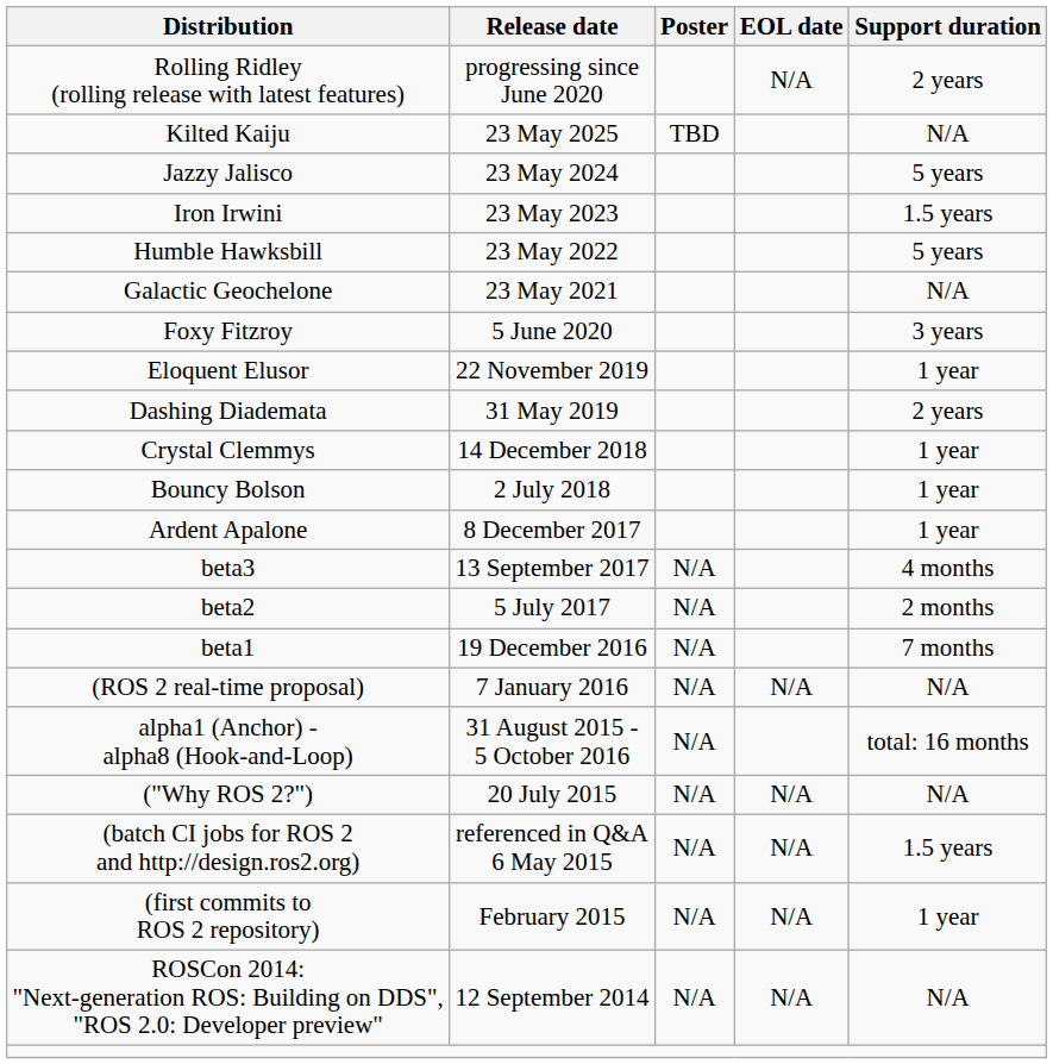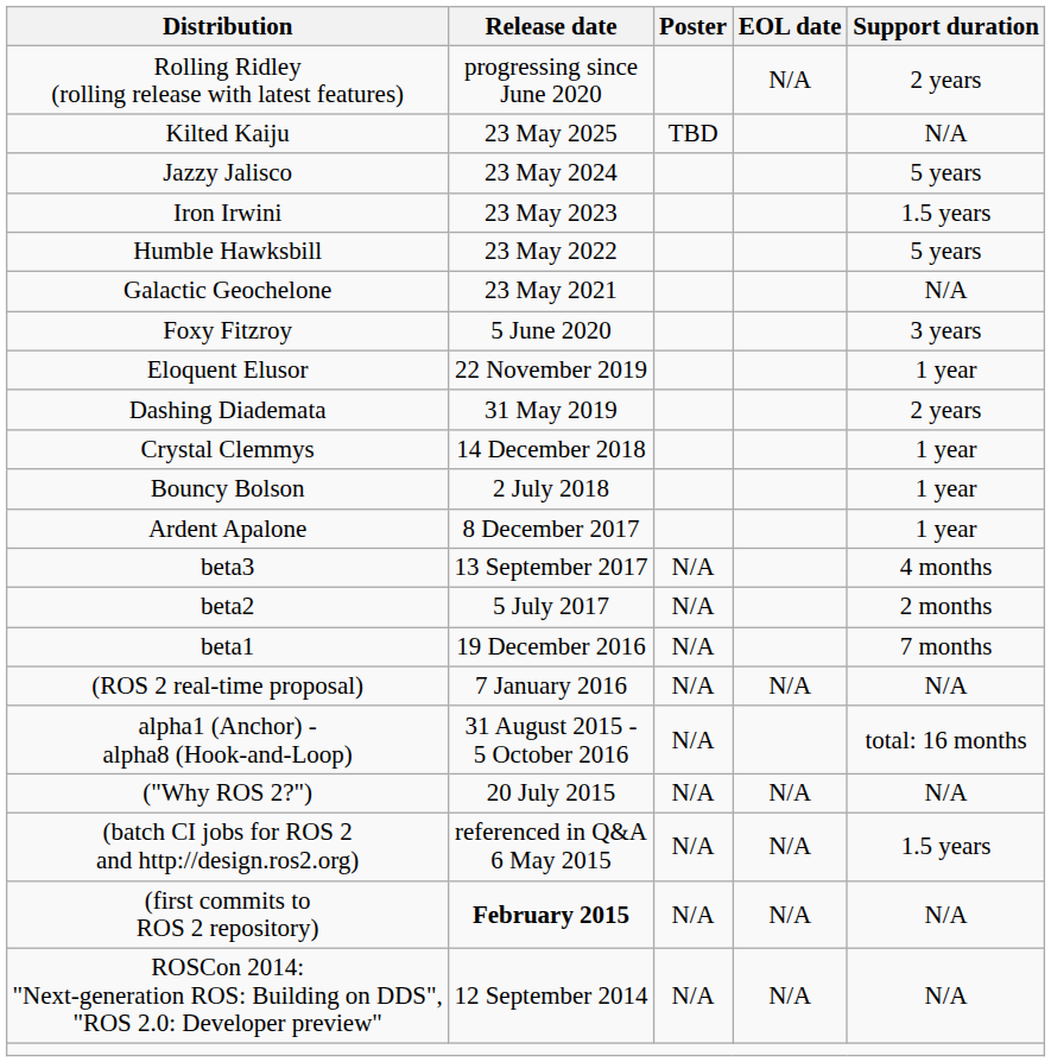(first commits to ROS 2 repository) | Release date: normal -> bold
(first commits to ROS 2 repository) | Support duration: 1 year -> N/A
